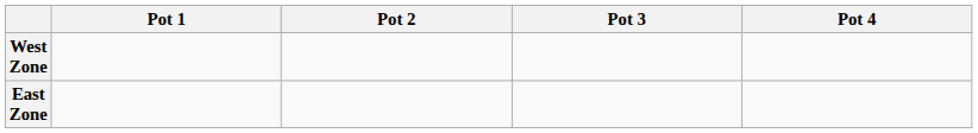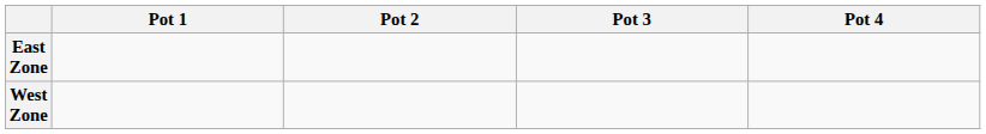rows swapped: West Zone <-> East Zone
